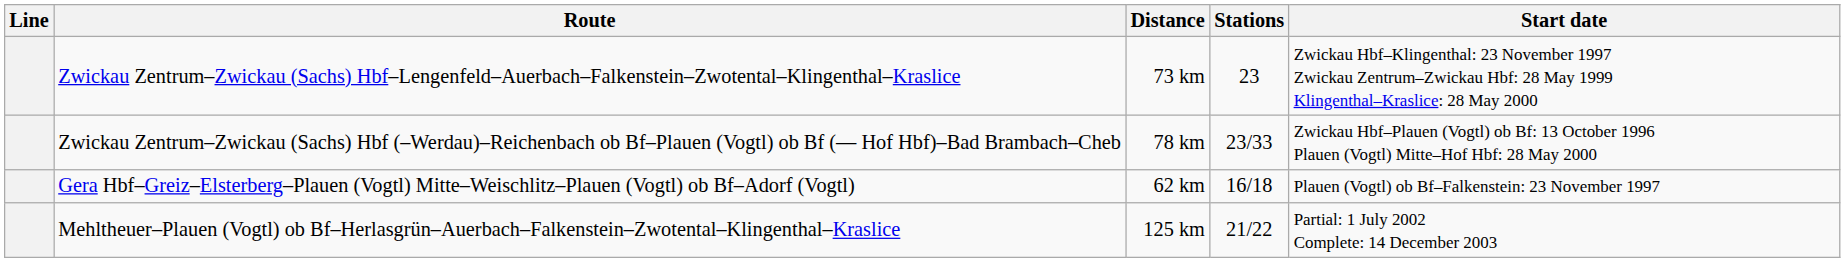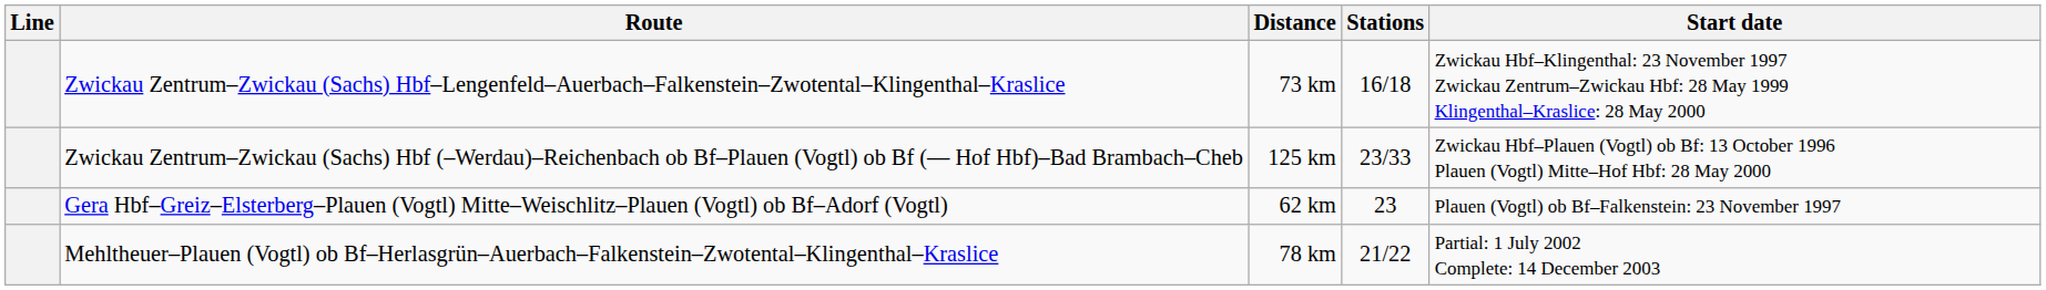row 2 | Stations: 23 -> 16/18
row 3 | Distance: 78 km -> 125 km
row 4 | Stations: 16/18 -> 23
row 5 | Distance: 125 km -> 78 km
